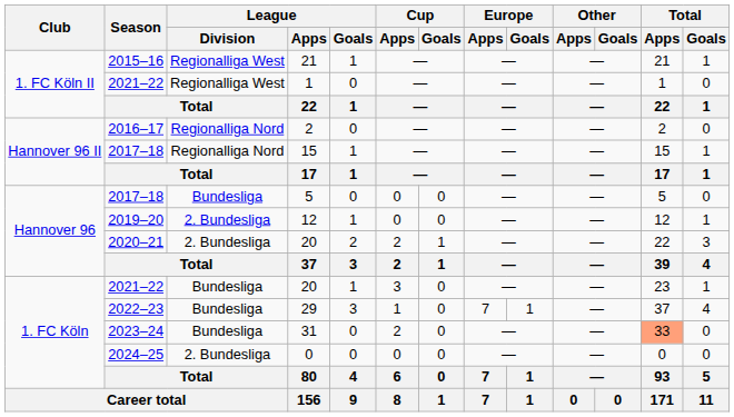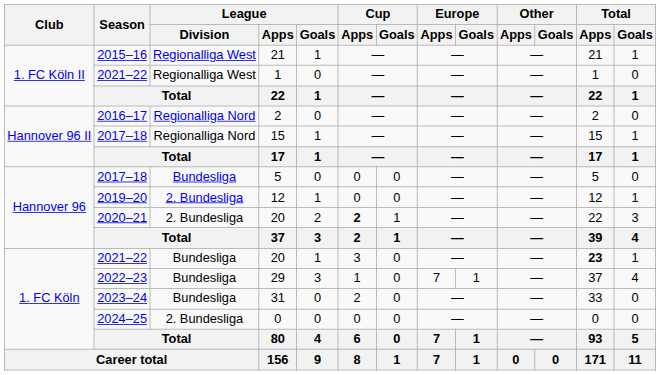2020–21 / 20 | Cup / Apps: normal -> bold
2021–22 / 20 | Total / Apps: normal -> bold
31 | Total / Apps: lightsalmon background -> no background
